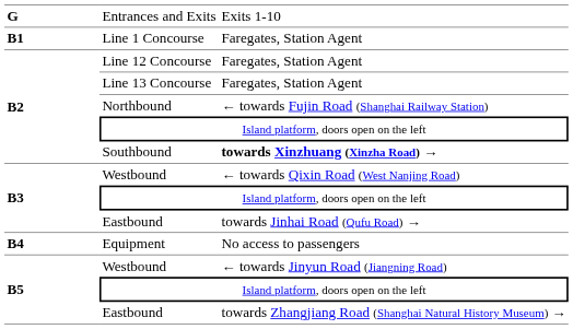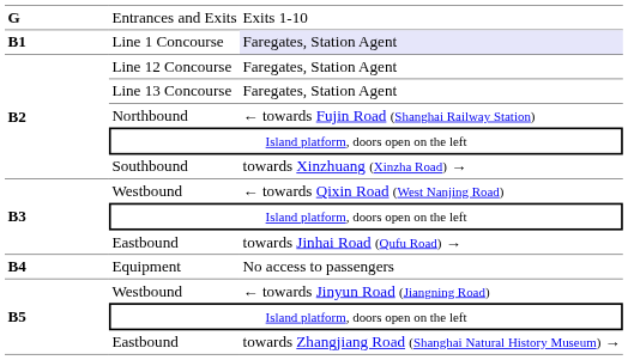Line 1 Concourse | column 3: no background -> lavender background
Southbound | column 3: bold -> normal
